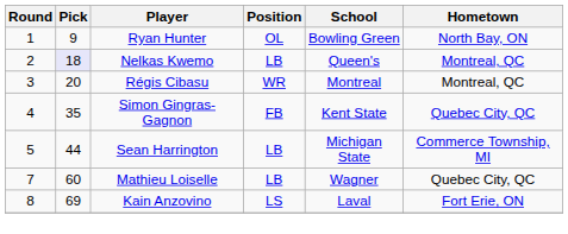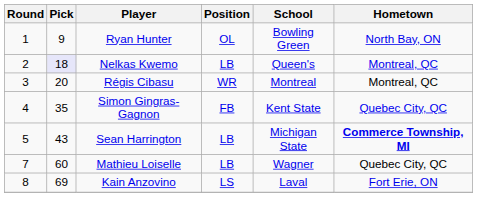Sean Harrington | Pick: 44 -> 43
Sean Harrington | Hometown: normal -> bold
